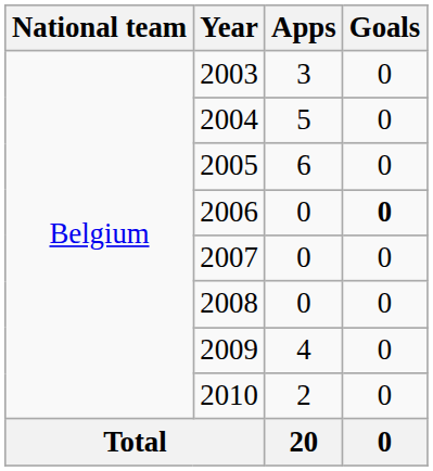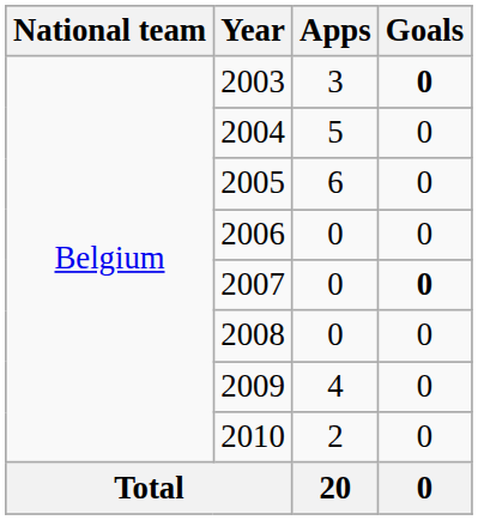2003 | Goals: normal -> bold
2006 | Goals: bold -> normal
2007 | Goals: normal -> bold
